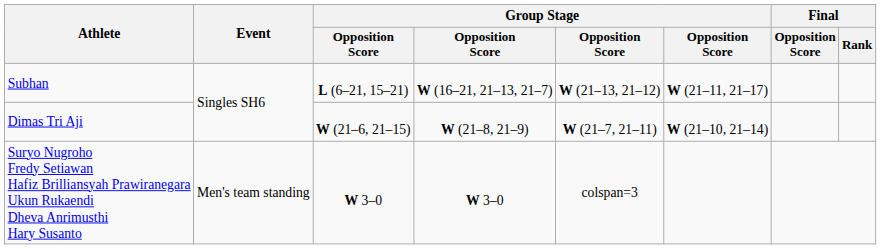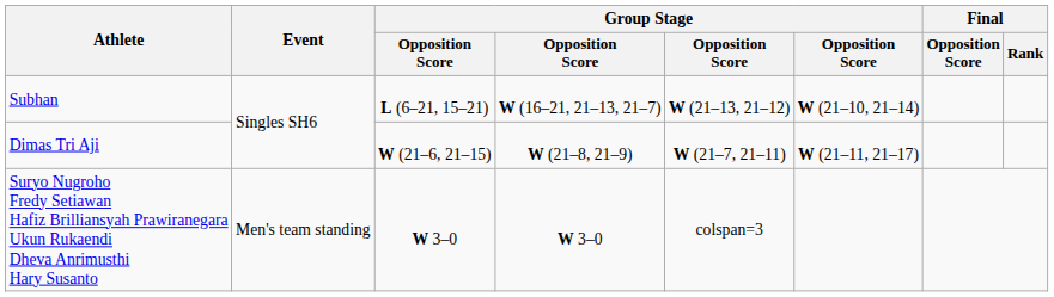Subhan | column 6: W (21–11, 21–17) -> W (21–10, 21–14)
Dimas Tri Aji | column 6: W (21–10, 21–14) -> W (21–11, 21–17)
